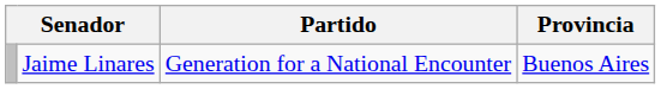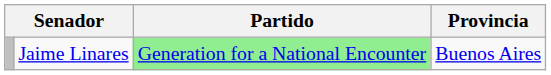Jaime Linares | Partido: no background -> lightgreen background
